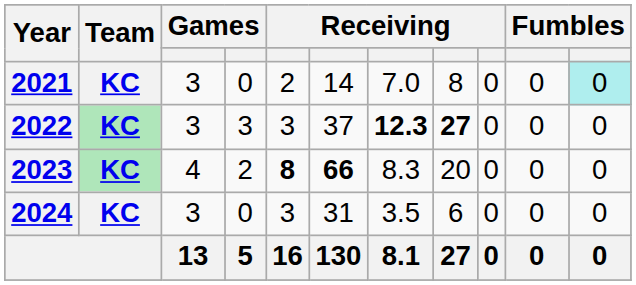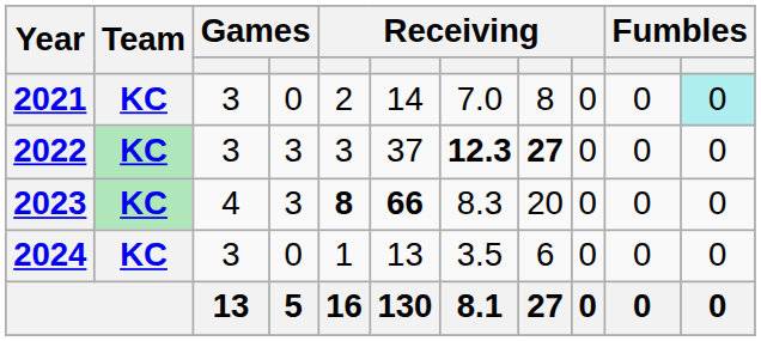2023 | column 4: 2 -> 3
2024 | column 5: 3 -> 1
2024 | column 6: 31 -> 13
